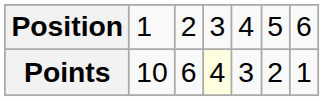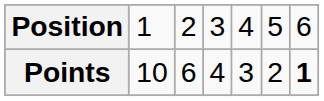Points | column 4: lightyellow background -> no background
Points | column 7: normal -> bold
